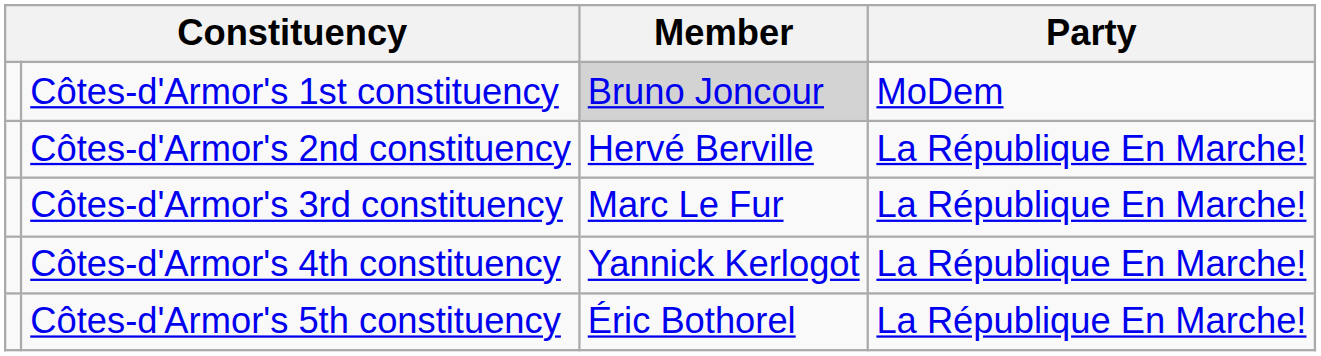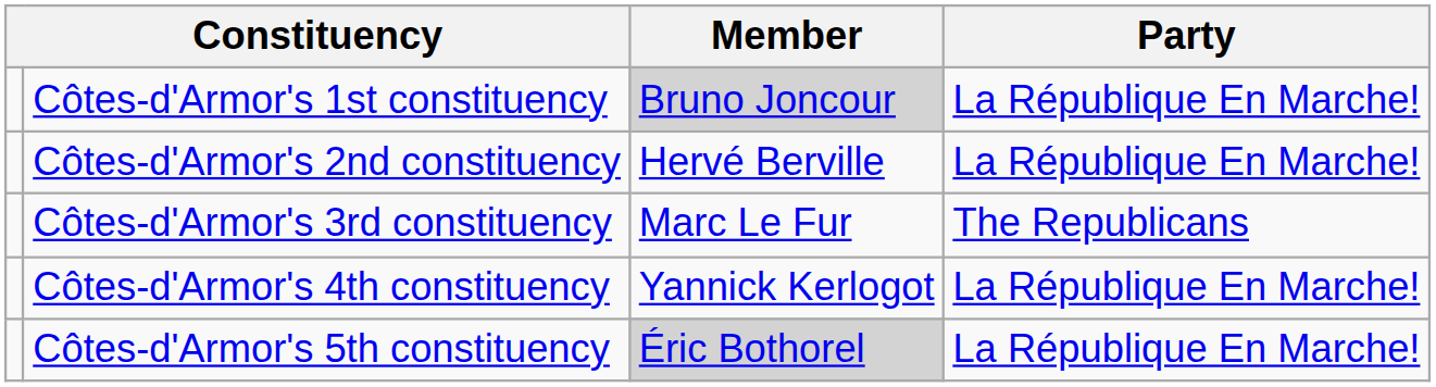Côtes-d'Armor's 1st constituency | Party: MoDem -> La République En Marche!
Côtes-d'Armor's 3rd constituency | Party: La République En Marche! -> The Republicans
Côtes-d'Armor's 5th constituency | Member: no background -> lightgrey background
